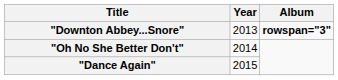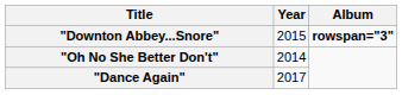"Downton Abbey...Snore" | Year: 2013 -> 2015
"Dance Again" | Year: 2015 -> 2017
